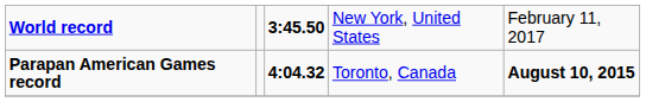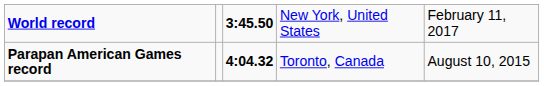Parapan American Games record | column 5: bold -> normal
